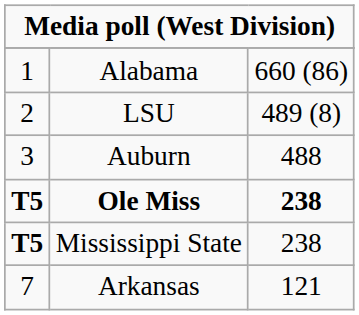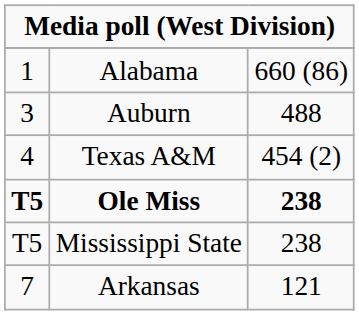- row: 2 | LSU | 489 (8)
+ row: 4 | Texas A&M | 454 (2)
Mississippi State | column 1: bold -> normal
